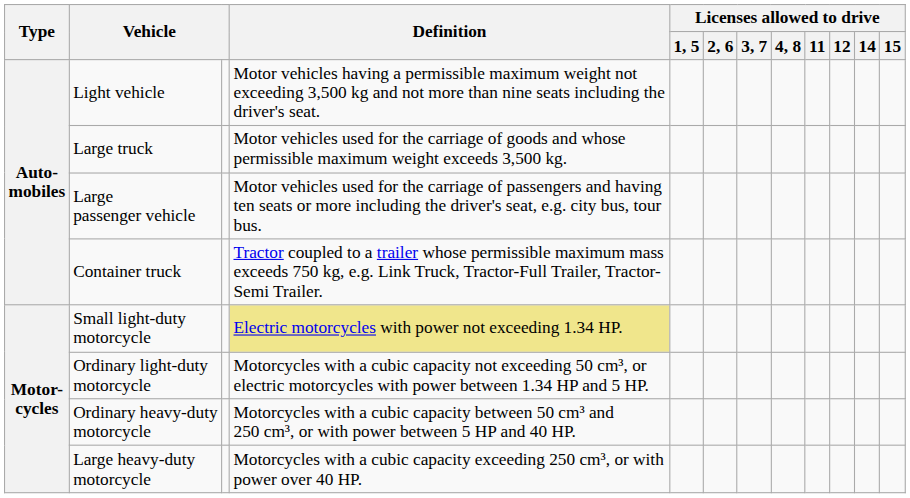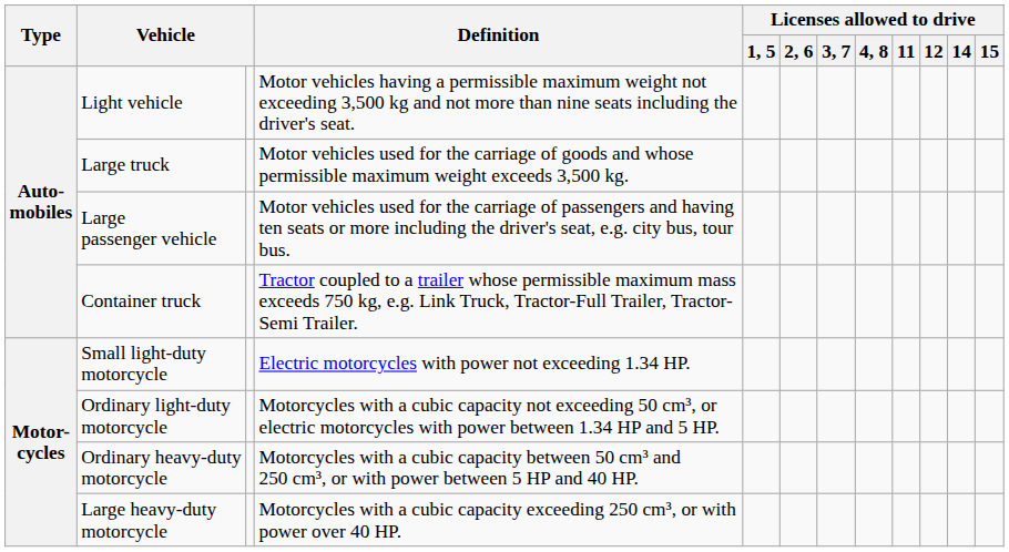Small light-duty motorcycle | Definition: khaki background -> no background
